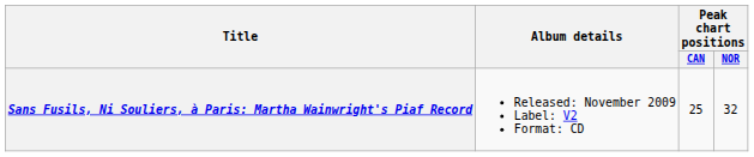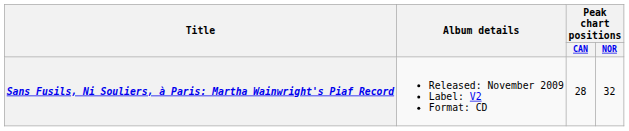row 3 | Peak chart positions / CAN: 25 -> 28
